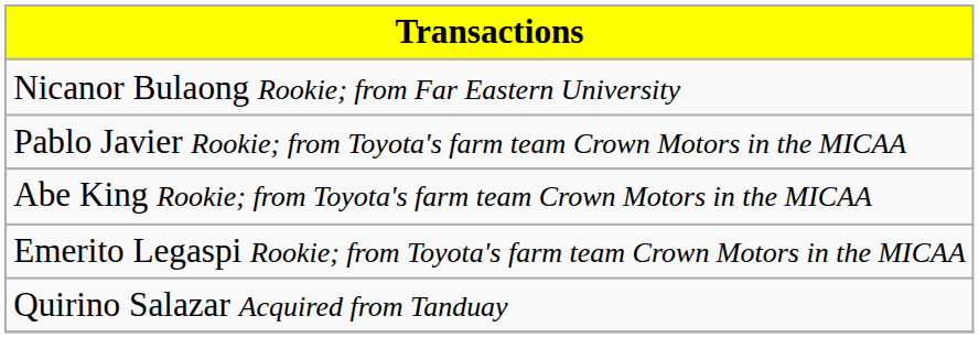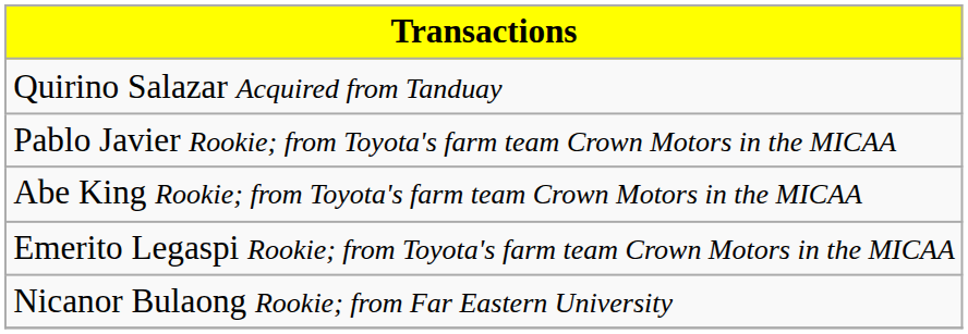row 2 | column 1: Nicanor Bulaong Rookie; from Far Eastern University -> Quirino Salazar Acquired from Tanduay
row 6 | column 1: Quirino Salazar Acquired from Tanduay -> Nicanor Bulaong Rookie; from Far Eastern University
